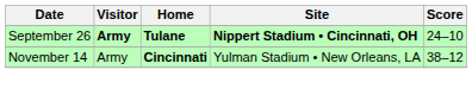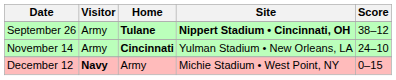September 26 | Visitor: bold -> normal
September 26 | Score: 24–10 -> 38–12
November 14 | Score: 38–12 -> 24–10
+ row: December 12 | Navy | Army | Michie Stadium • West Point, NY | 0–15
